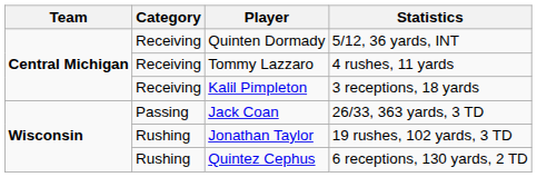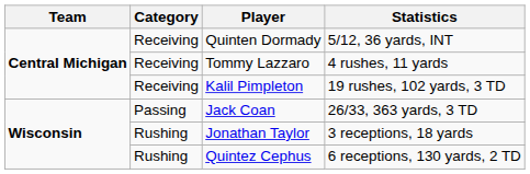Kalil Pimpleton | Statistics: 3 receptions, 18 yards -> 19 rushes, 102 yards, 3 TD
Jonathan Taylor | Statistics: 19 rushes, 102 yards, 3 TD -> 3 receptions, 18 yards
